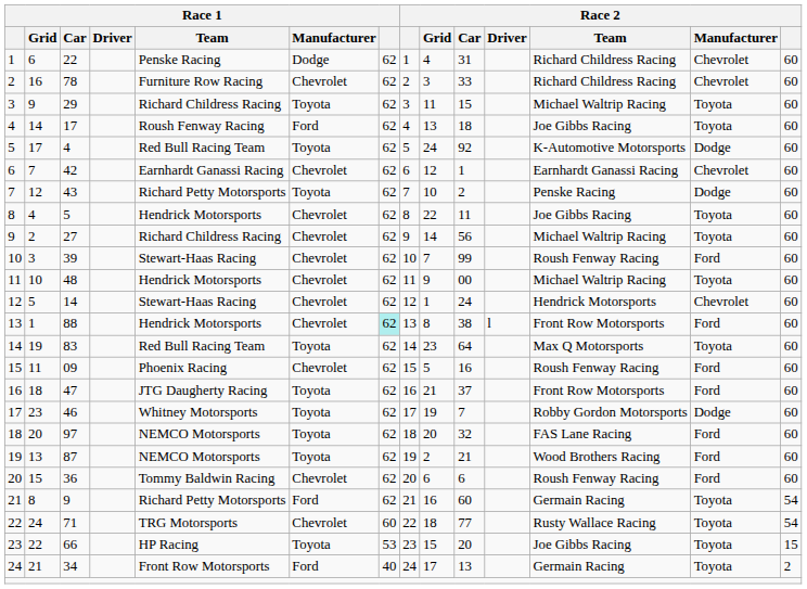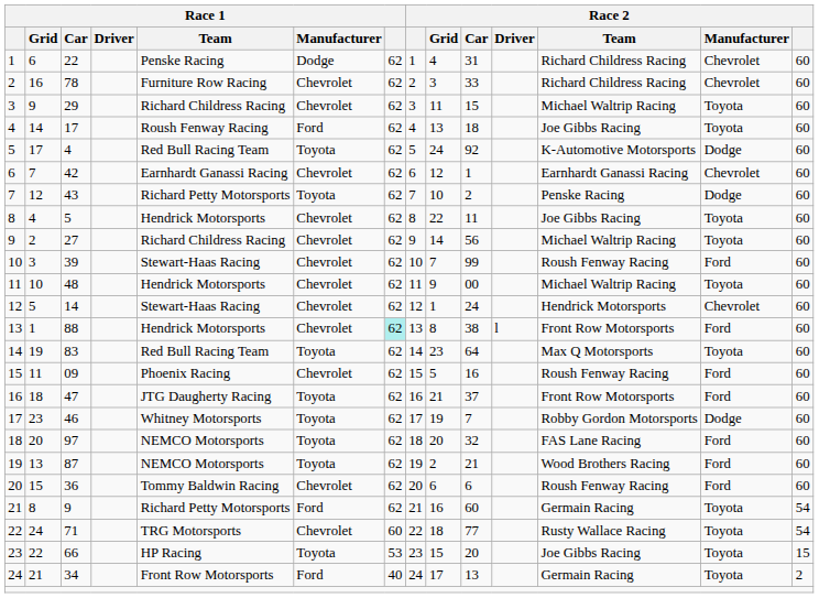row 5 | Race 1 / Manufacturer: Toyota -> Chevrolet
